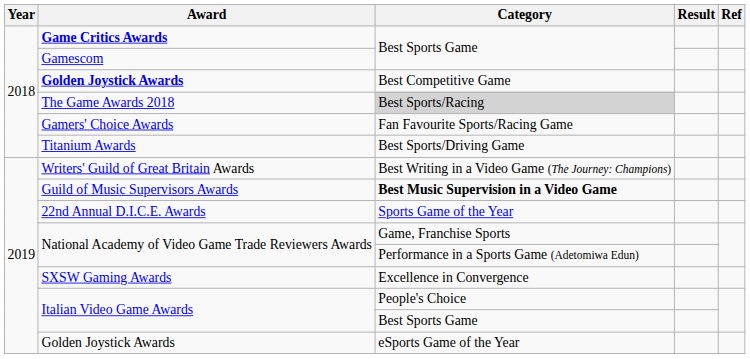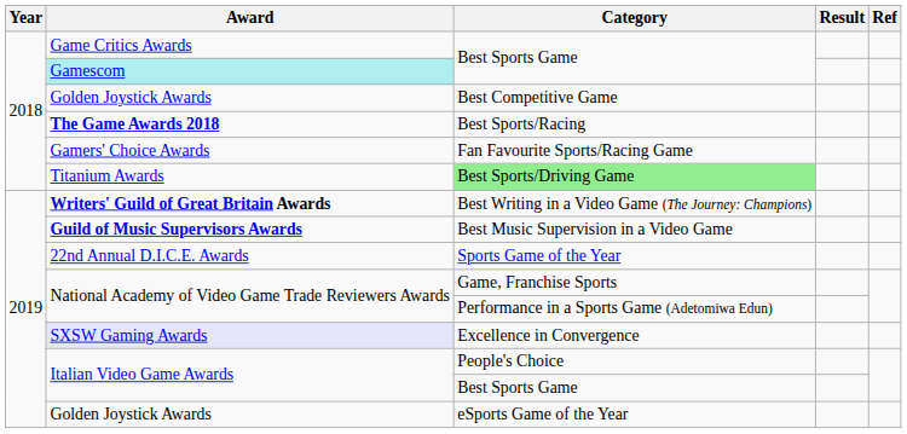Game Critics Awards / Best Sports Game | Award: bold -> normal
Gamescom / Best Sports Game | Award: no background -> paleturquoise background
Best Competitive Game | Award: bold -> normal
Best Sports/Racing | Award: normal -> bold
Best Sports/Racing | Category: lightgrey background -> no background
Best Sports/Driving Game | Category: no background -> lightgreen background
Best Writing in a Video Game (The Journey: Champions) | Award: normal -> bold
Best Music Supervision in a Video Game | Award: normal -> bold
Best Music Supervision in a Video Game | Category: bold -> normal
Excellence in Convergence | Award: no background -> lavender background
